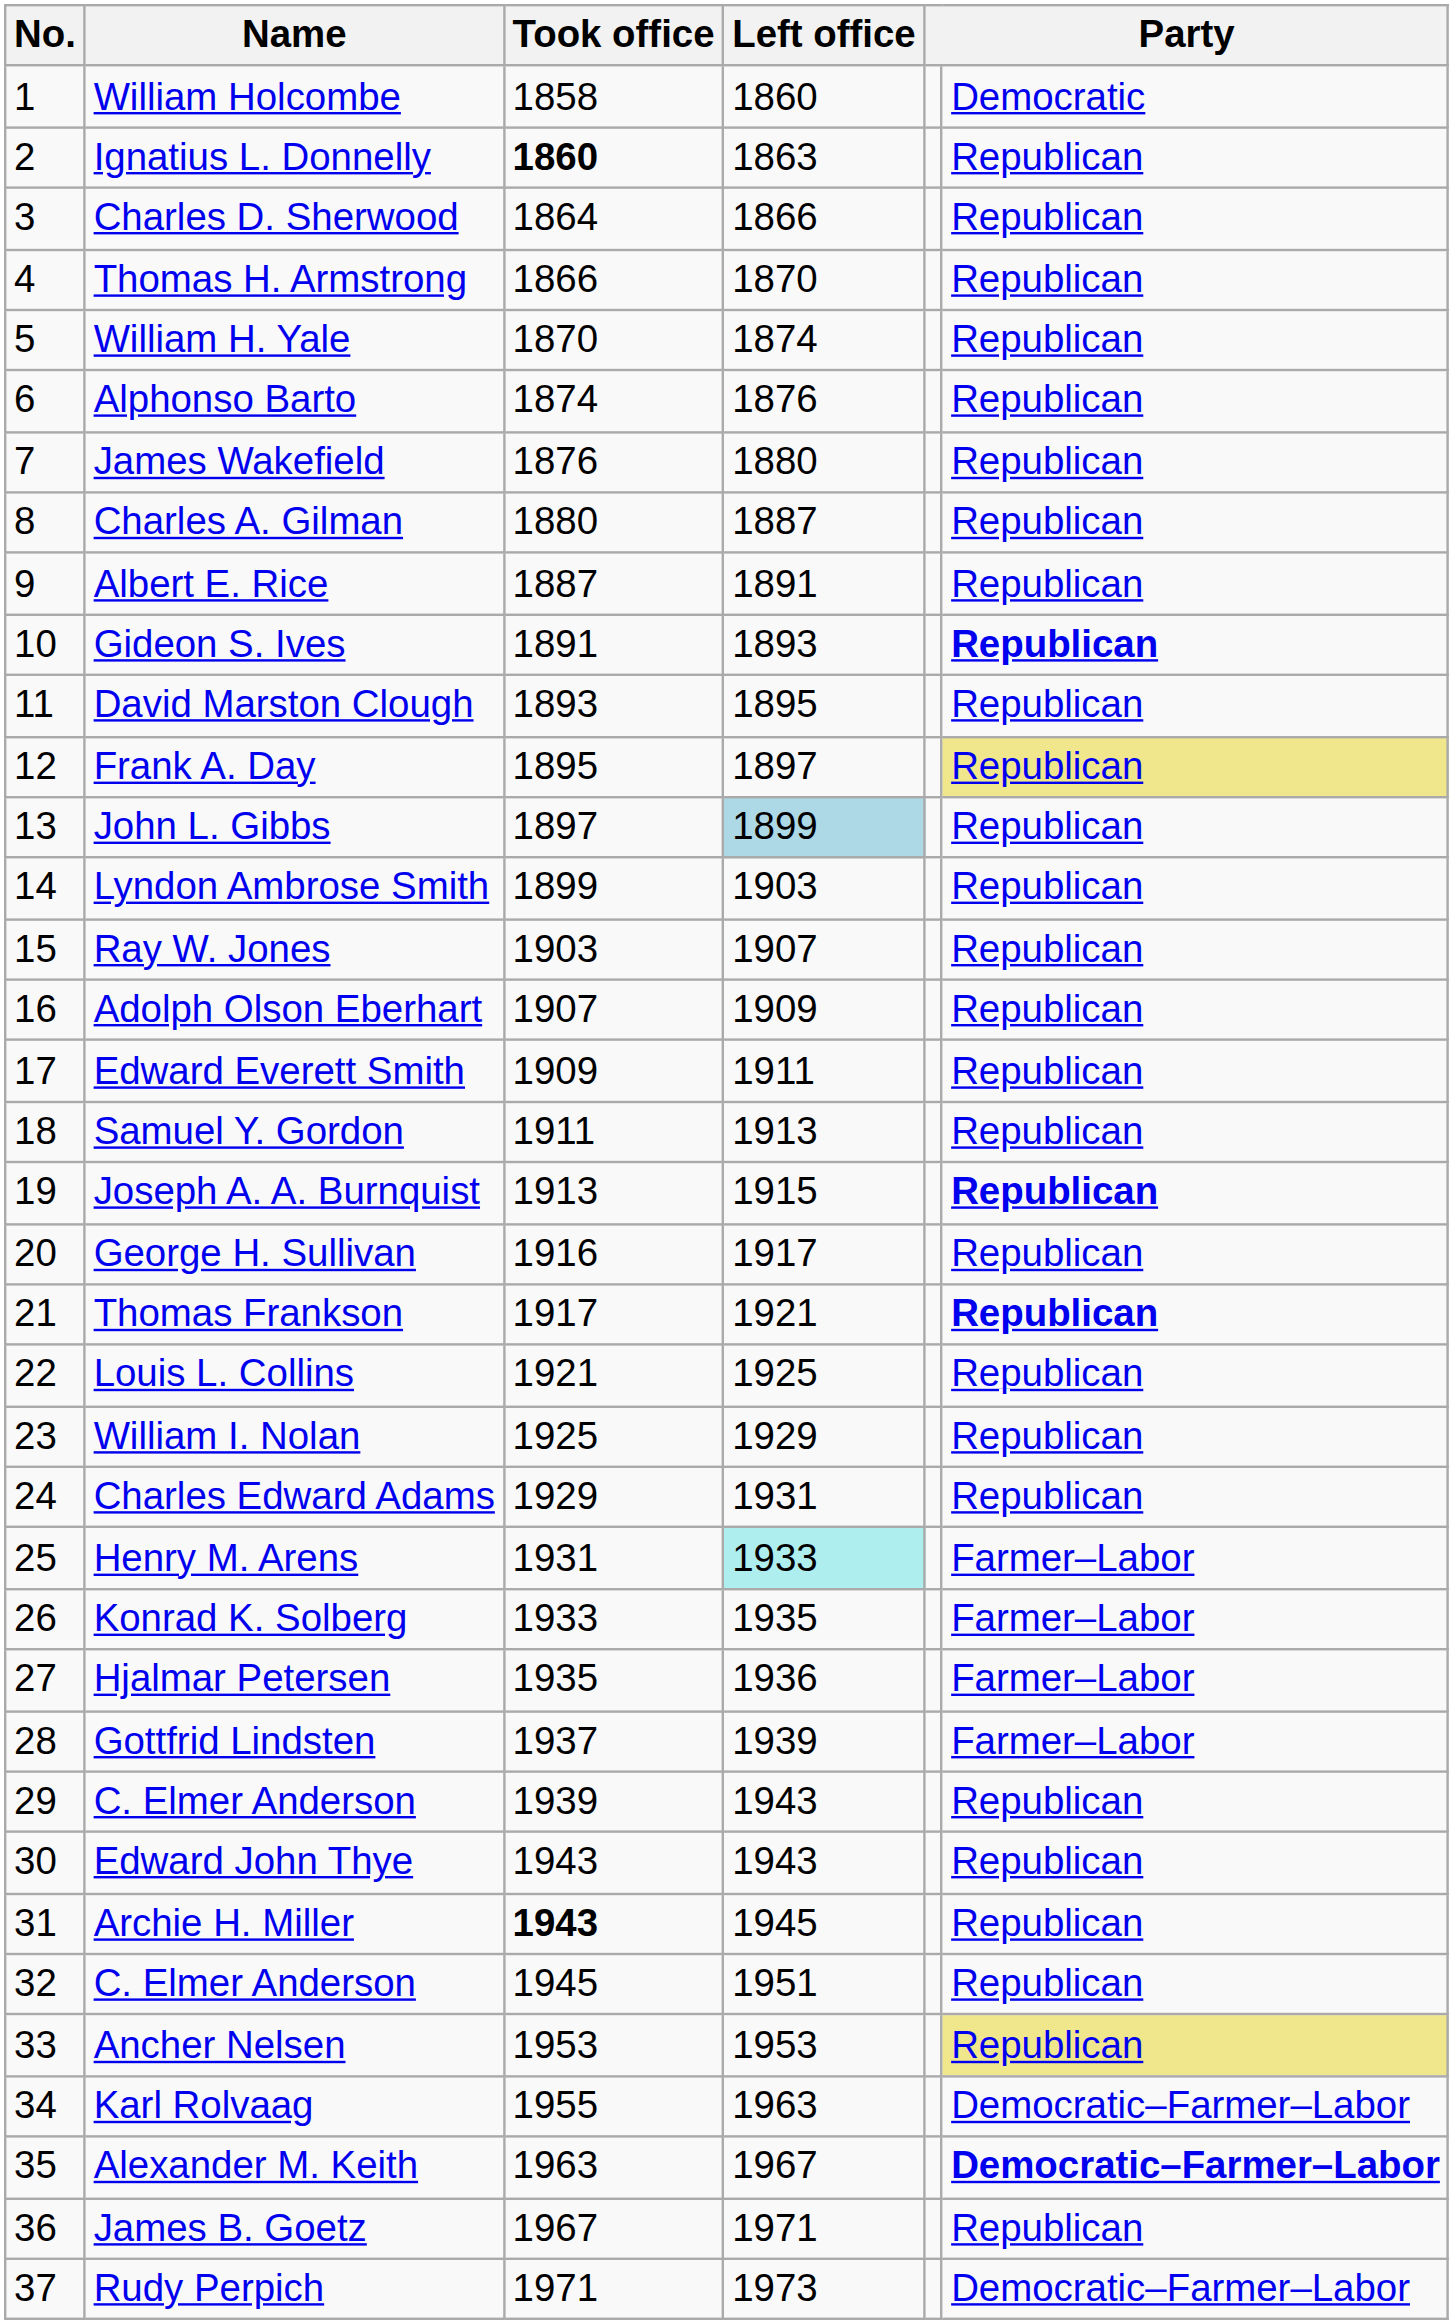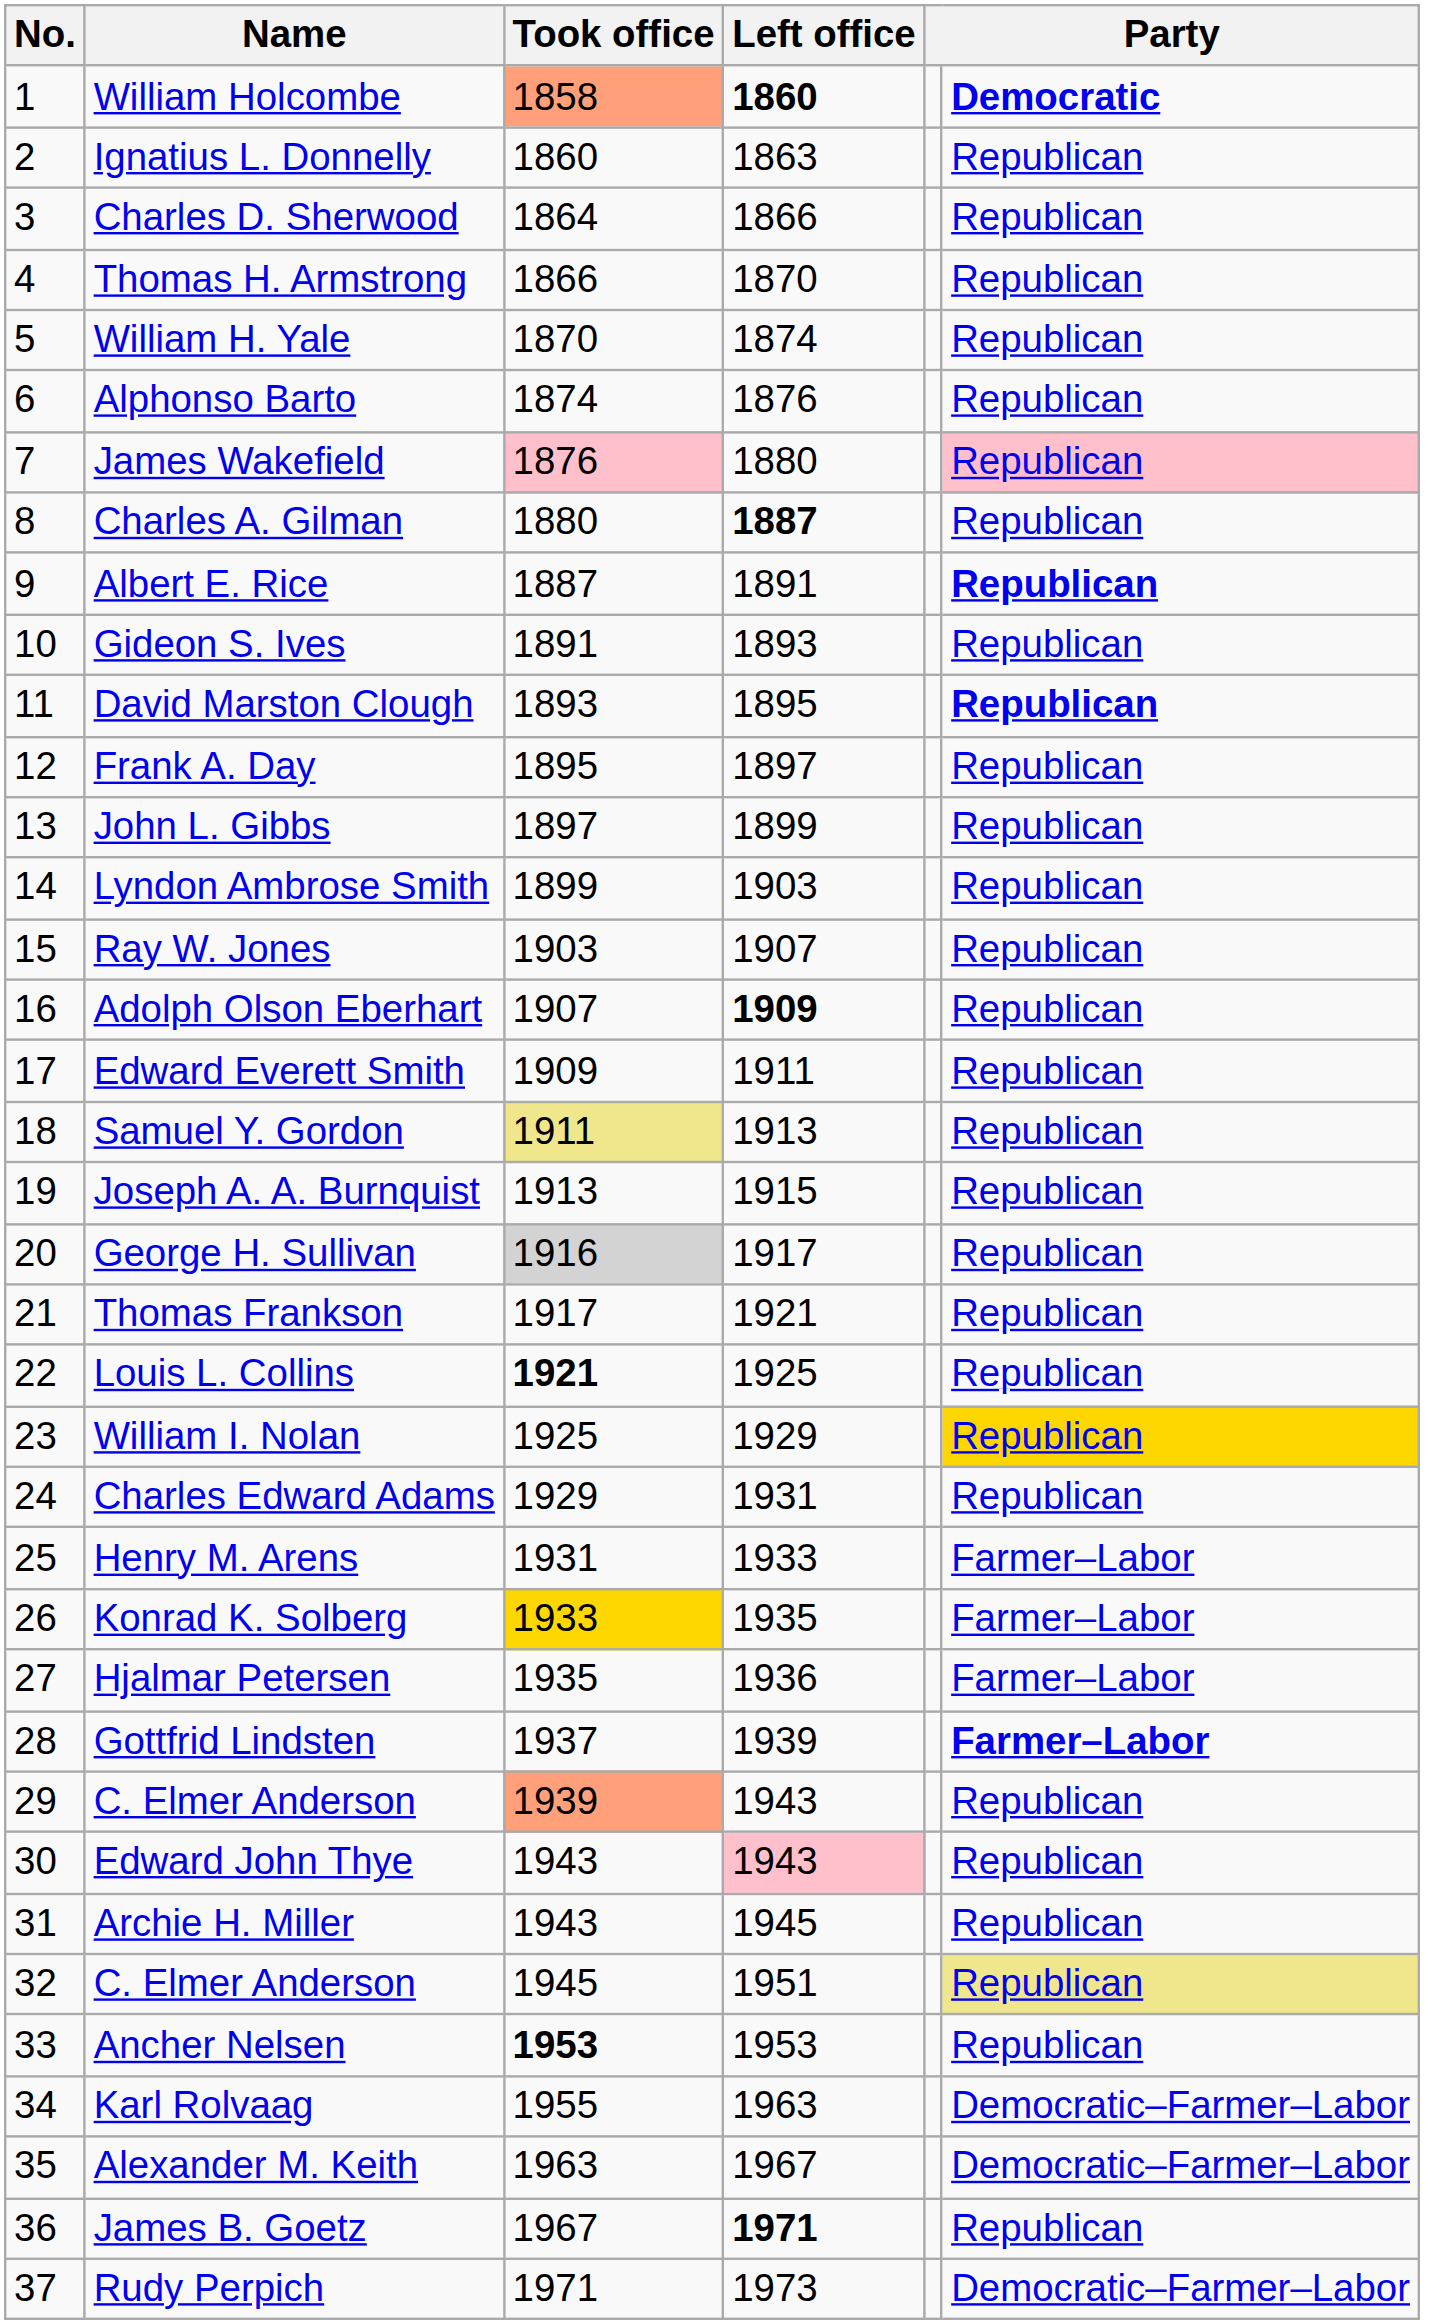William Holcombe | Took office: no background -> lightsalmon background
William Holcombe | Left office: normal -> bold
William Holcombe | column 6: normal -> bold
Ignatius L. Donnelly | Took office: bold -> normal
James Wakefield | Took office: no background -> pink background
James Wakefield | column 6: no background -> pink background
Charles A. Gilman | Left office: normal -> bold
Albert E. Rice | column 6: normal -> bold
Gideon S. Ives | column 6: bold -> normal
David Marston Clough | column 6: normal -> bold
Frank A. Day | column 6: khaki background -> no background
John L. Gibbs | Left office: lightblue background -> no background
Adolph Olson Eberhart | Left office: normal -> bold
Samuel Y. Gordon | Took office: no background -> khaki background
Joseph A. A. Burnquist | column 6: bold -> normal
George H. Sullivan | Took office: no background -> lightgrey background
Thomas Frankson | column 6: bold -> normal
Louis L. Collins | Took office: normal -> bold
William I. Nolan | column 6: no background -> gold background
Henry M. Arens | Left office: paleturquoise background -> no background
Konrad K. Solberg | Took office: no background -> gold background
Gottfrid Lindsten | column 6: normal -> bold
29 / C. Elmer Anderson | Took office: no background -> lightsalmon background
Edward John Thye | Left office: no background -> pink background
Archie H. Miller | Took office: bold -> normal
32 / C. Elmer Anderson | column 6: no background -> khaki background
Ancher Nelsen | Took office: normal -> bold
Ancher Nelsen | column 6: khaki background -> no background
Alexander M. Keith | column 6: bold -> normal
James B. Goetz | Left office: normal -> bold
